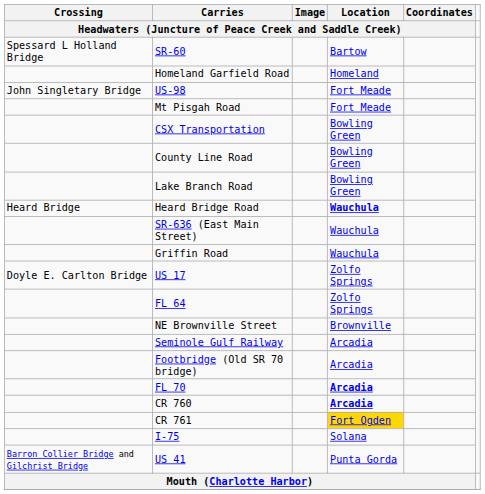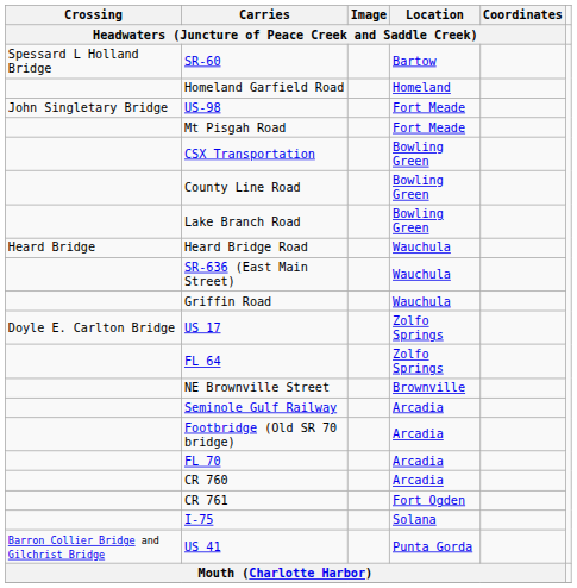Heard Bridge Road | Location: bold -> normal
FL 70 | Location: bold -> normal
CR 760 | Location: bold -> normal
CR 761 | Location: gold background -> no background
